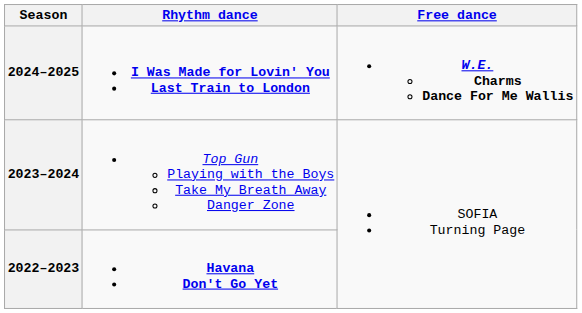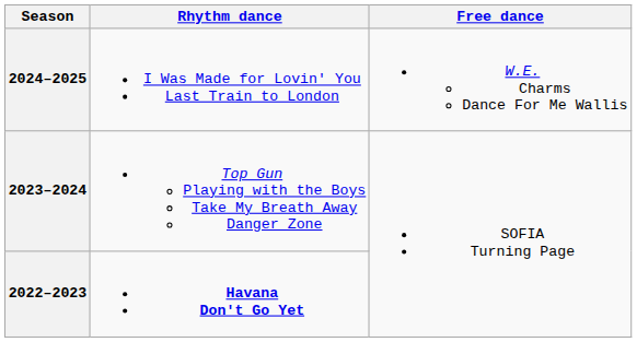2024–2025 | Rhythm dance: bold -> normal
2024–2025 | Free dance: bold -> normal
